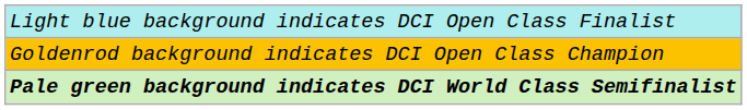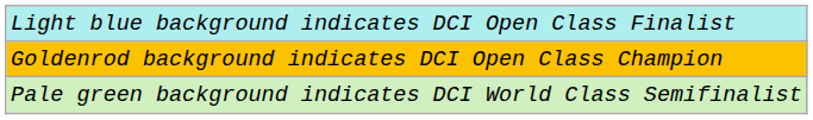row 3 | column 1: bold -> normal
